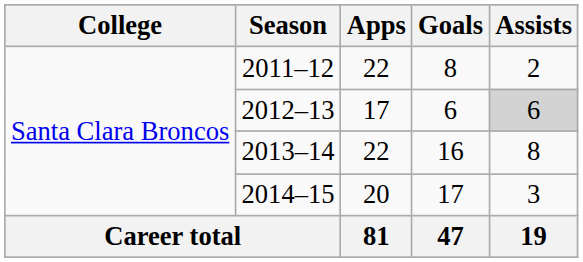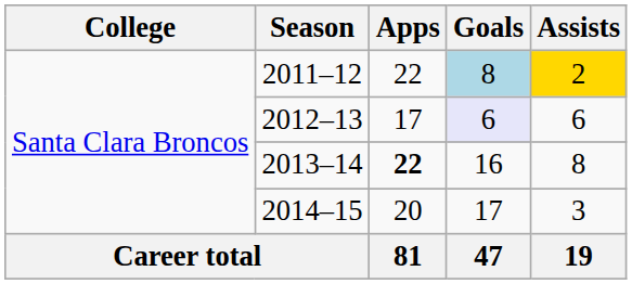2011–12 | Goals: no background -> lightblue background
2011–12 | Assists: no background -> gold background
2012–13 | Goals: no background -> lavender background
2012–13 | Assists: lightgrey background -> no background
2013–14 | Apps: normal -> bold
